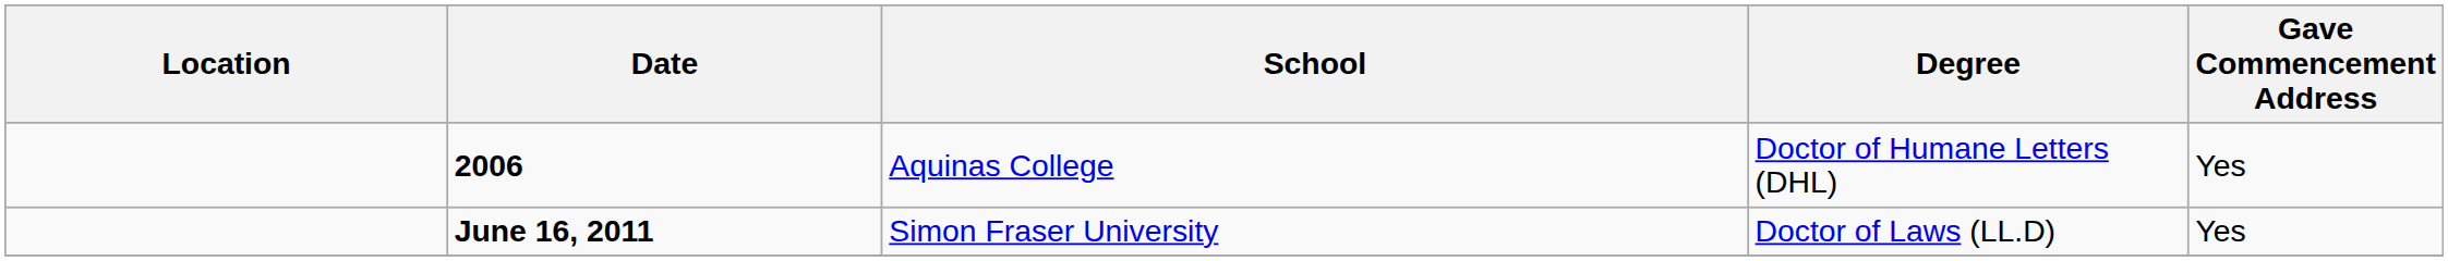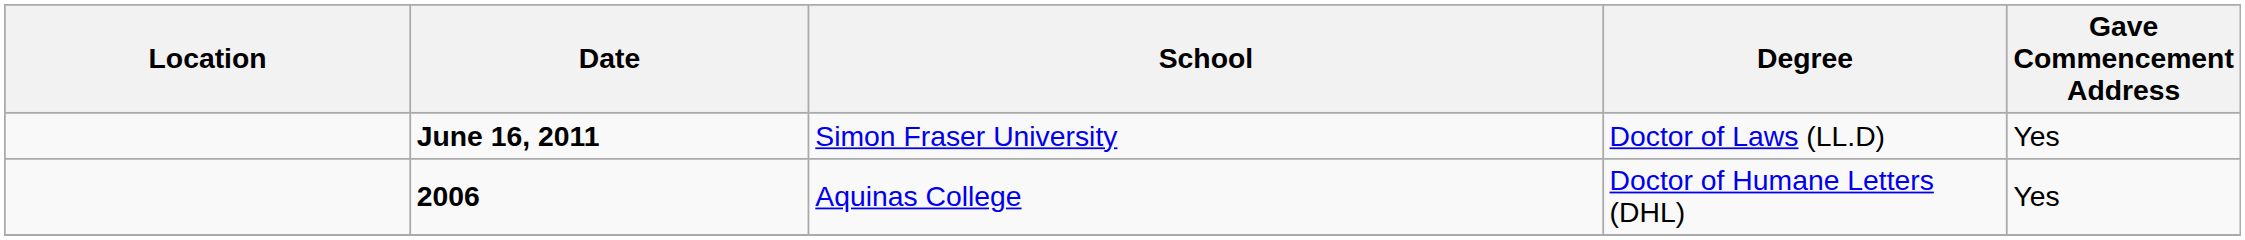rows swapped: 2006 <-> June 16, 2011
